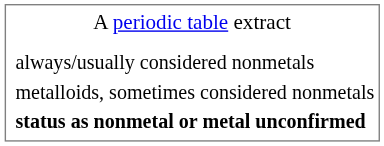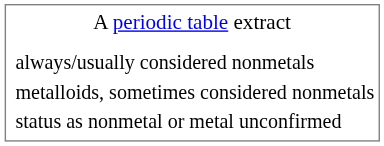row 4 | column 1: bold -> normal
